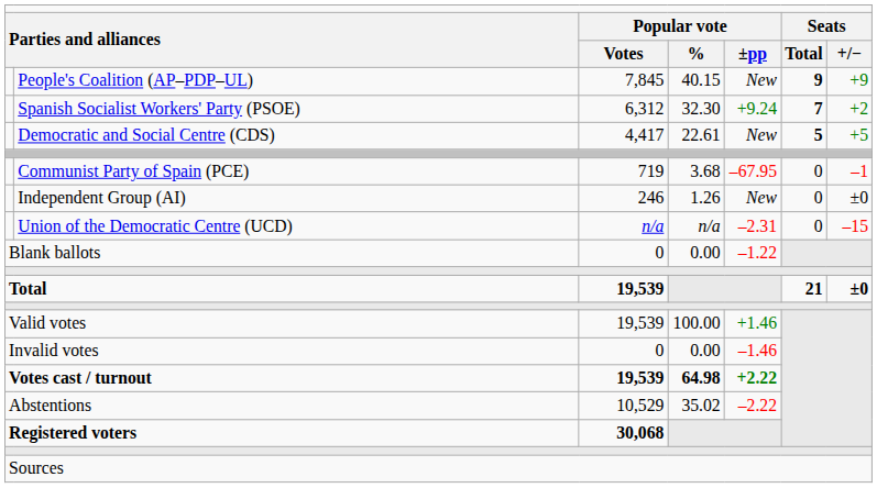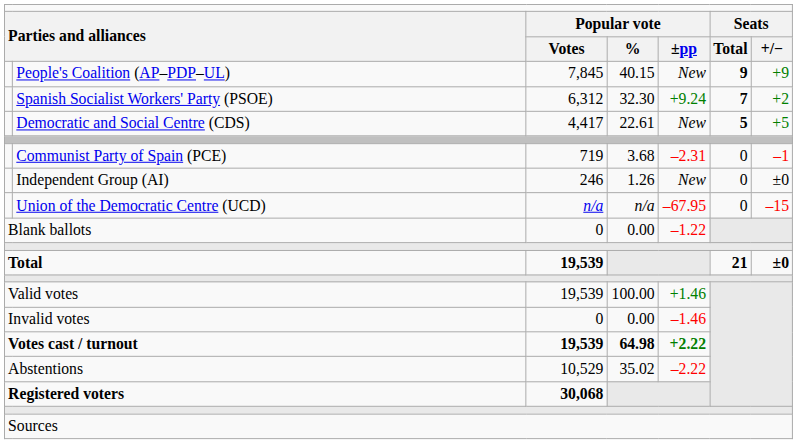Communist Party of Spain (PCE) | column 5: –67.95 -> –2.31
Union of the Democratic Centre (UCD) | column 5: –2.31 -> –67.95
